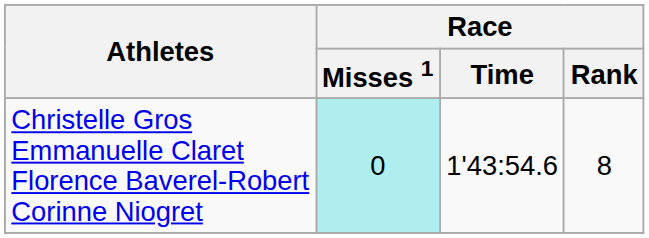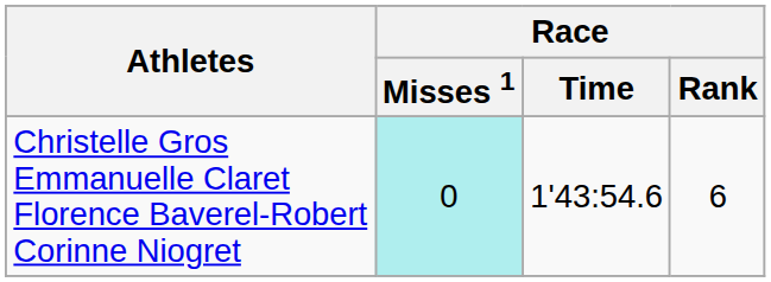row 3 | Race / Rank: 8 -> 6
